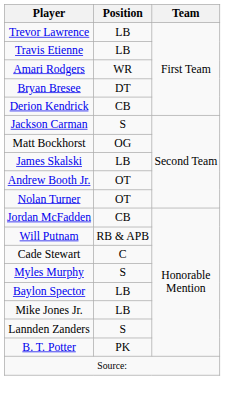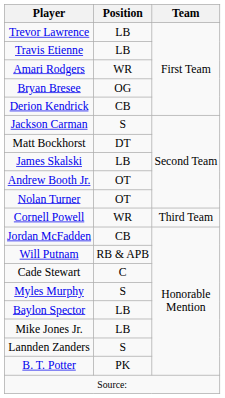Bryan Bresee | Position: DT -> OG
Matt Bockhorst | Position: OG -> DT
+ row: Cornell Powell | WR | Third Team
